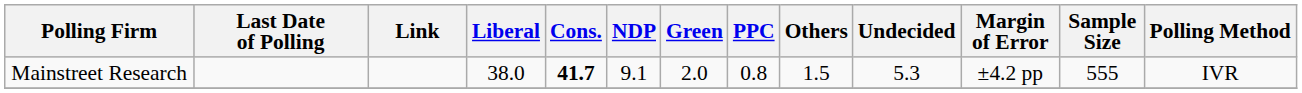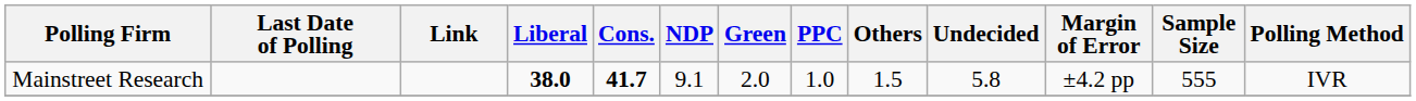Mainstreet Research | Liberal: normal -> bold
Mainstreet Research | PPC: 0.8 -> 1.0
Mainstreet Research | Undecided: 5.3 -> 5.8
